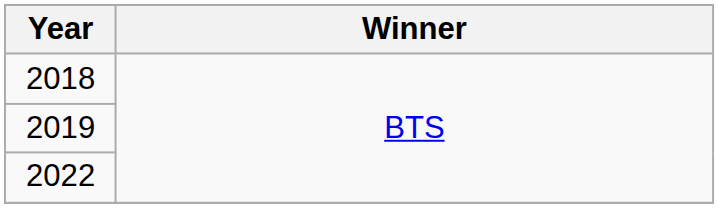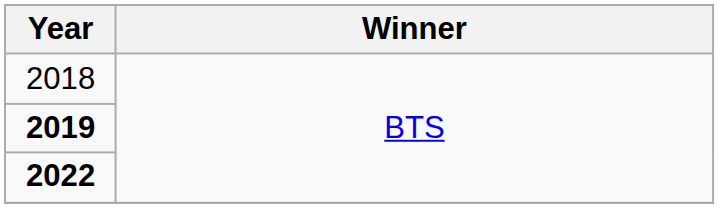2019 | Year: normal -> bold
2022 | Year: normal -> bold
